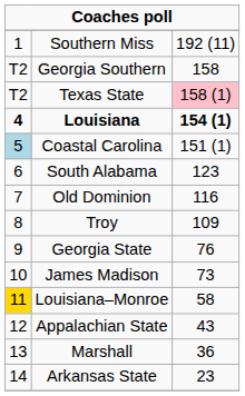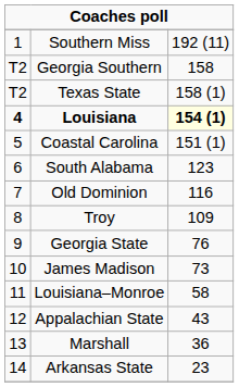Texas State | column 3: pink background -> no background
Louisiana | column 3: no background -> lightyellow background
Coastal Carolina | column 1: lightblue background -> no background
Louisiana–Monroe | column 1: gold background -> no background
